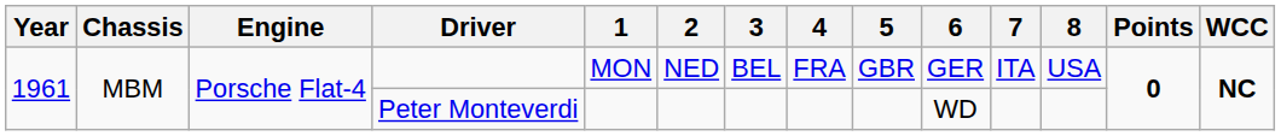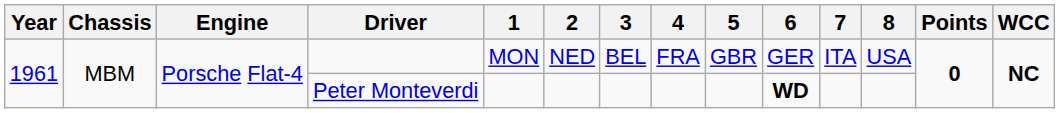Peter Monteverdi | 6: normal -> bold
